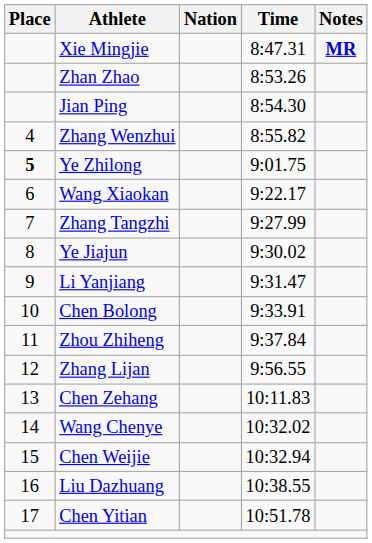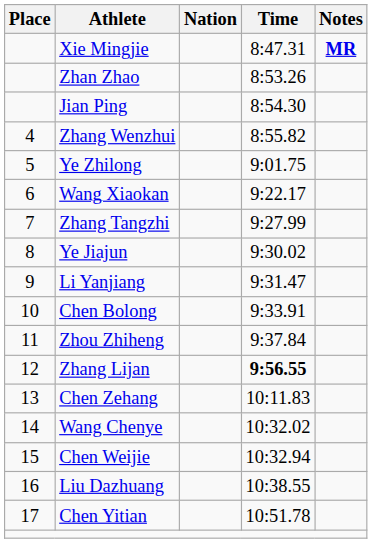Ye Zhilong | Place: bold -> normal
Zhang Lijan | Time: normal -> bold
